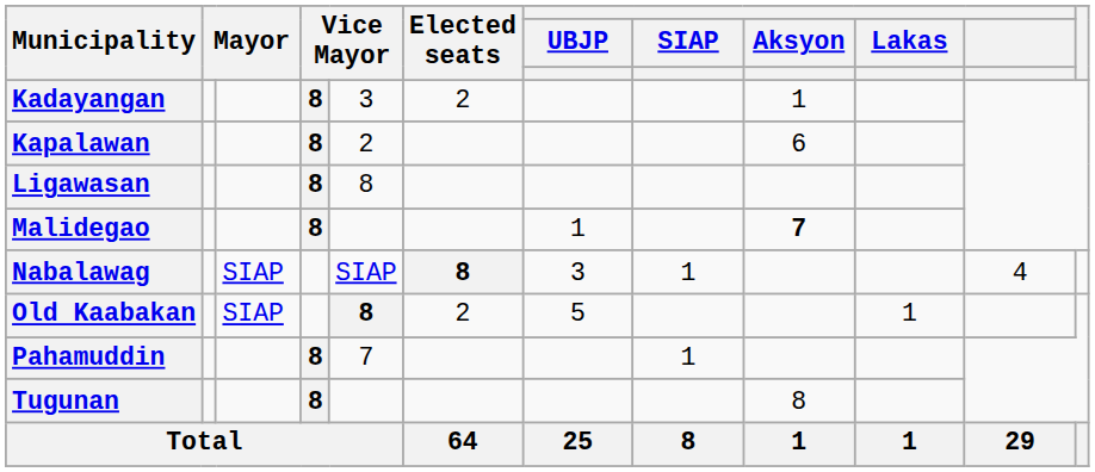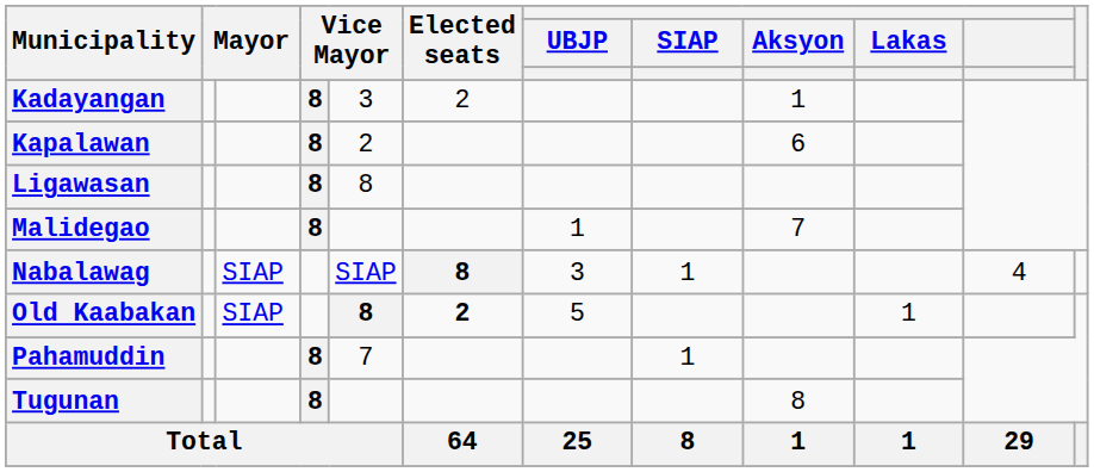Malidegao | Aksyon: bold -> normal
Old Kaabakan | Elected seats: normal -> bold
